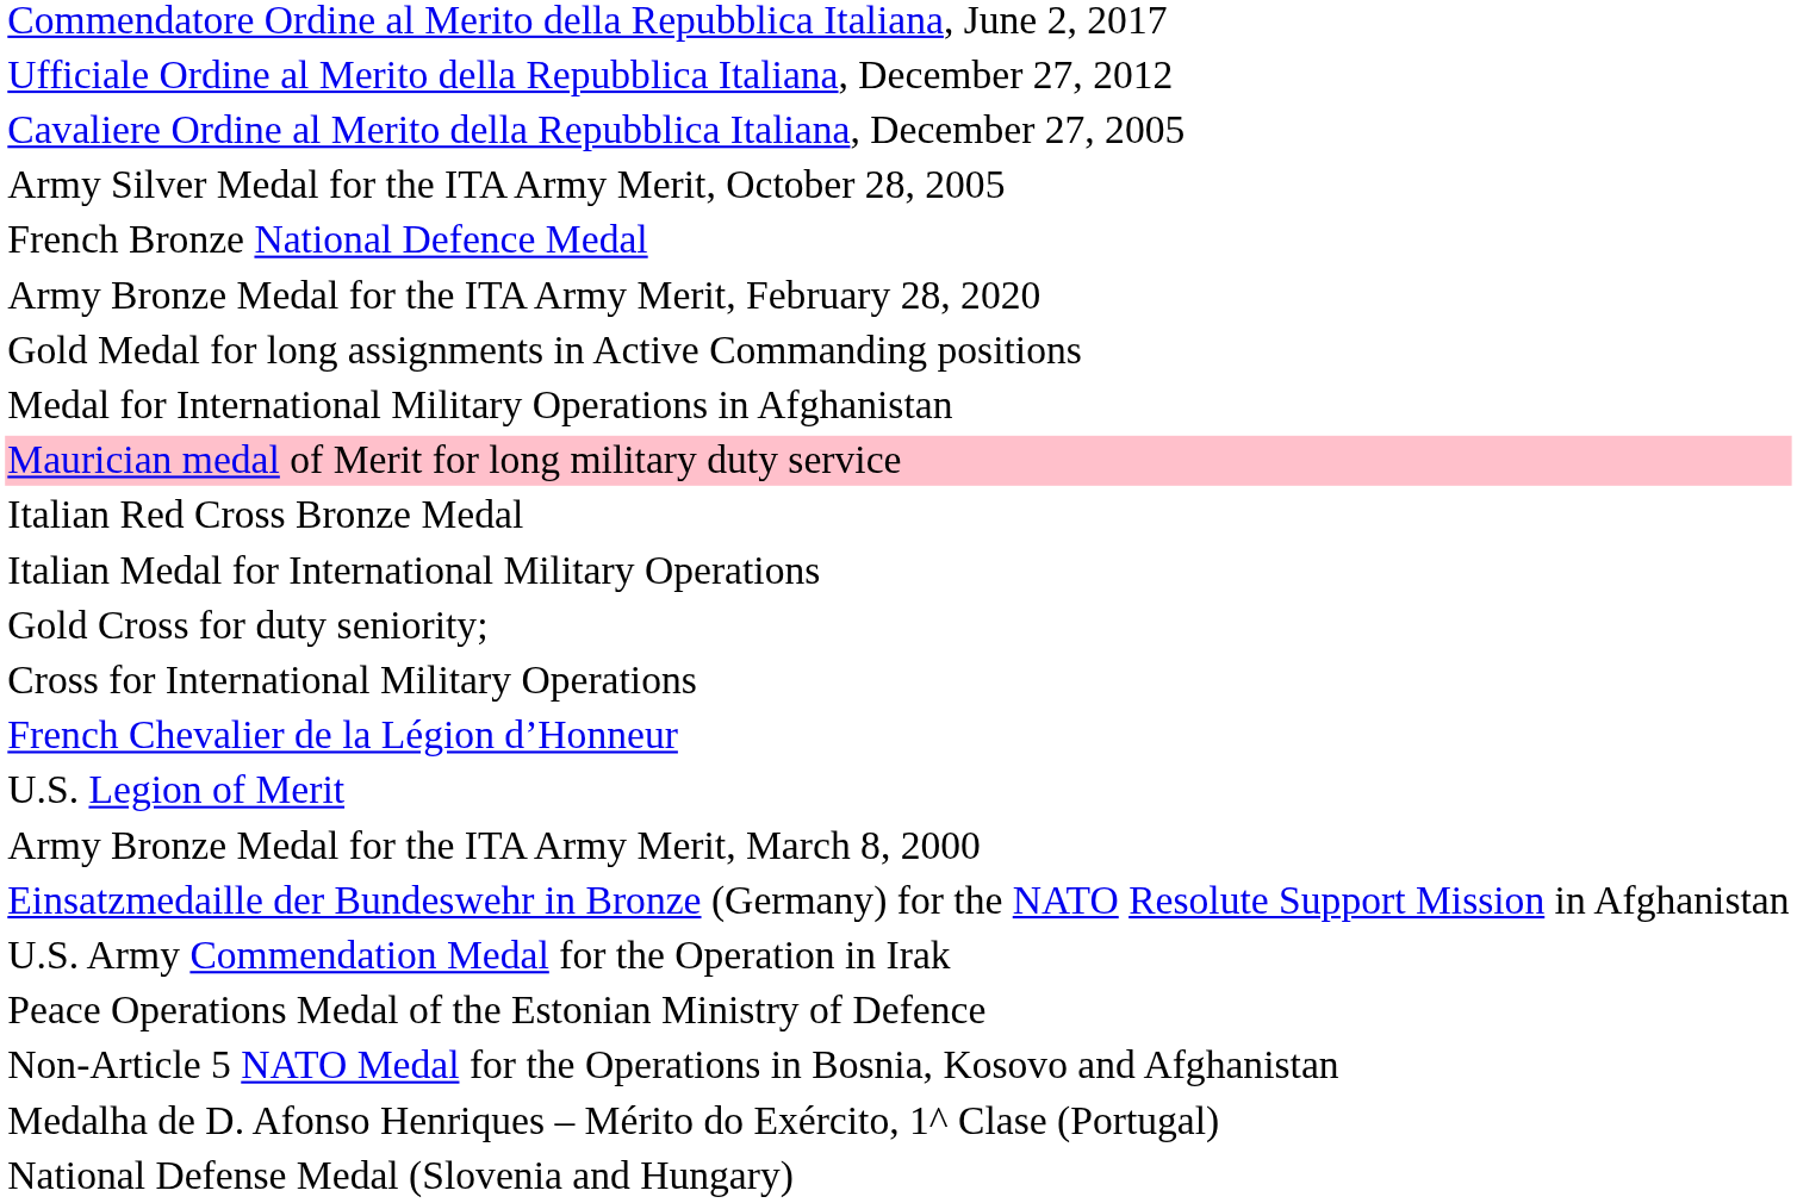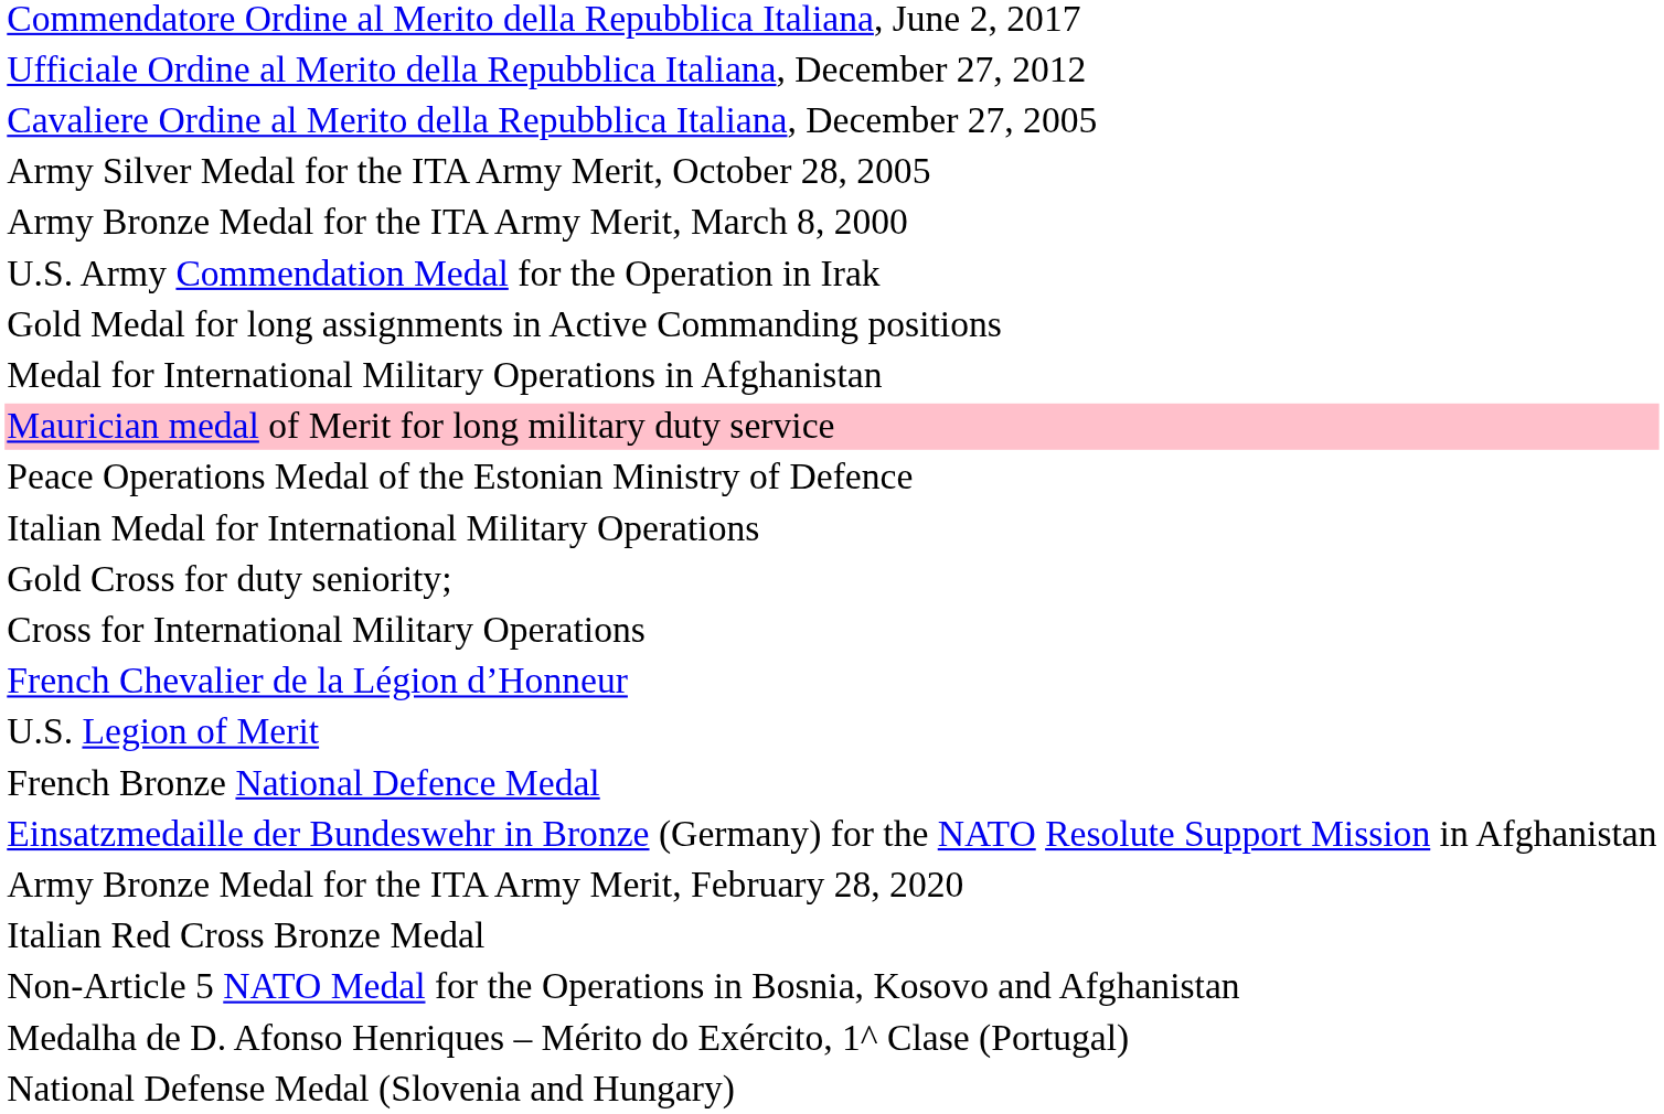row 5 | column 1: French Bronze National Defence Medal -> Army Bronze Medal for the ITA Army Merit, March 8, 2000
row 6 | column 1: Army Bronze Medal for the ITA Army Merit, February 28, 2020 -> U.S. Army Commendation Medal for the Operation in Irak
row 10 | column 1: Italian Red Cross Bronze Medal -> Peace Operations Medal of the Estonian Ministry of Defence
row 16 | column 1: Army Bronze Medal for the ITA Army Merit, March 8, 2000 -> French Bronze National Defence Medal
row 18 | column 1: U.S. Army Commendation Medal for the Operation in Irak -> Army Bronze Medal for the ITA Army Merit, February 28, 2020
row 19 | column 1: Peace Operations Medal of the Estonian Ministry of Defence -> Italian Red Cross Bronze Medal
